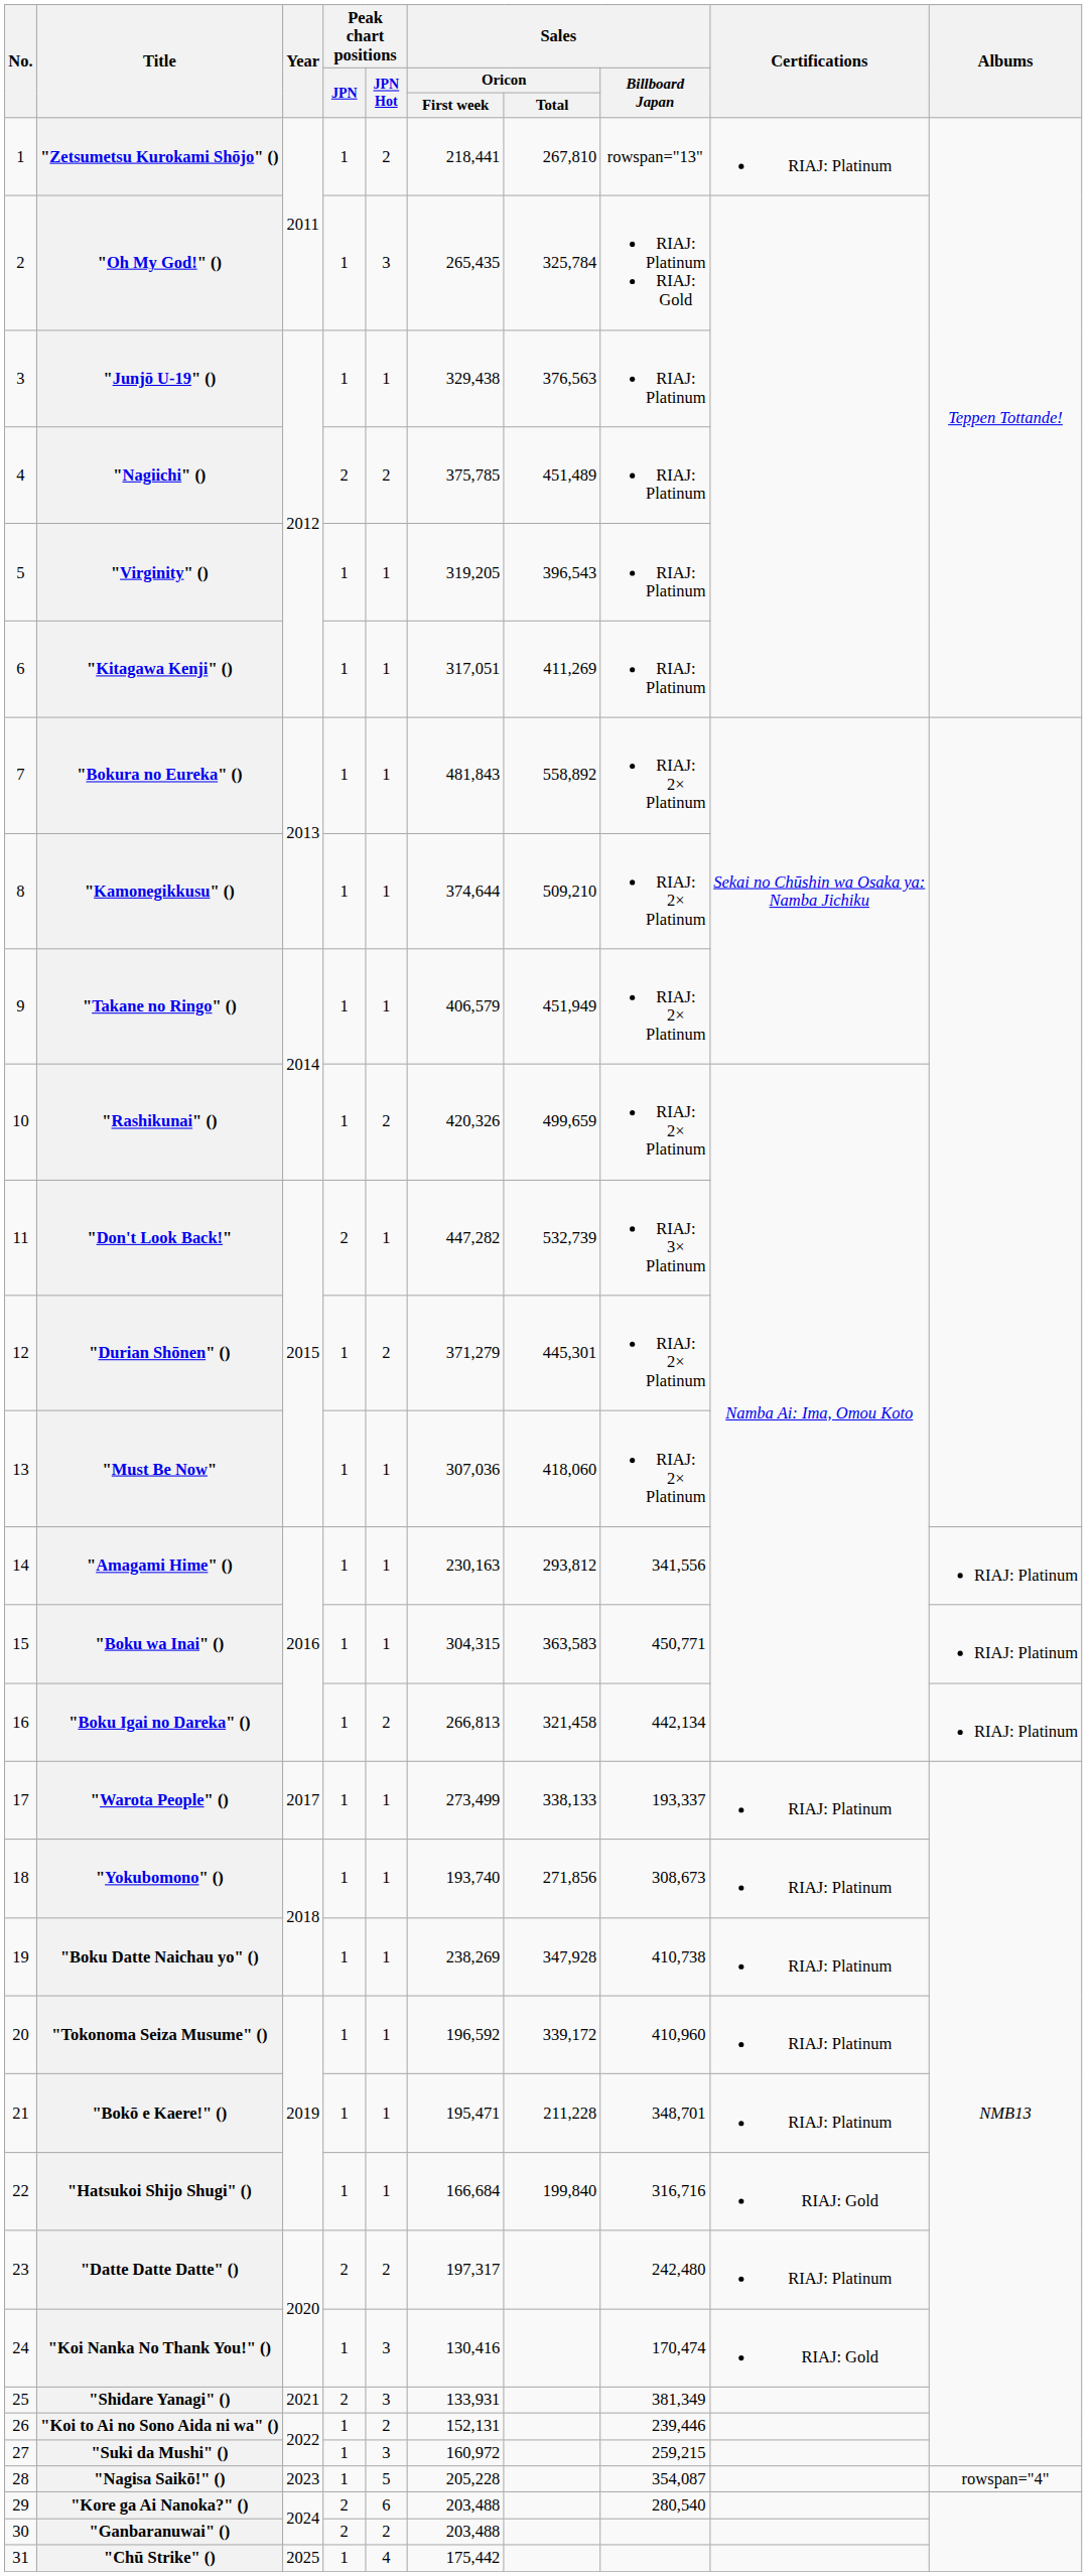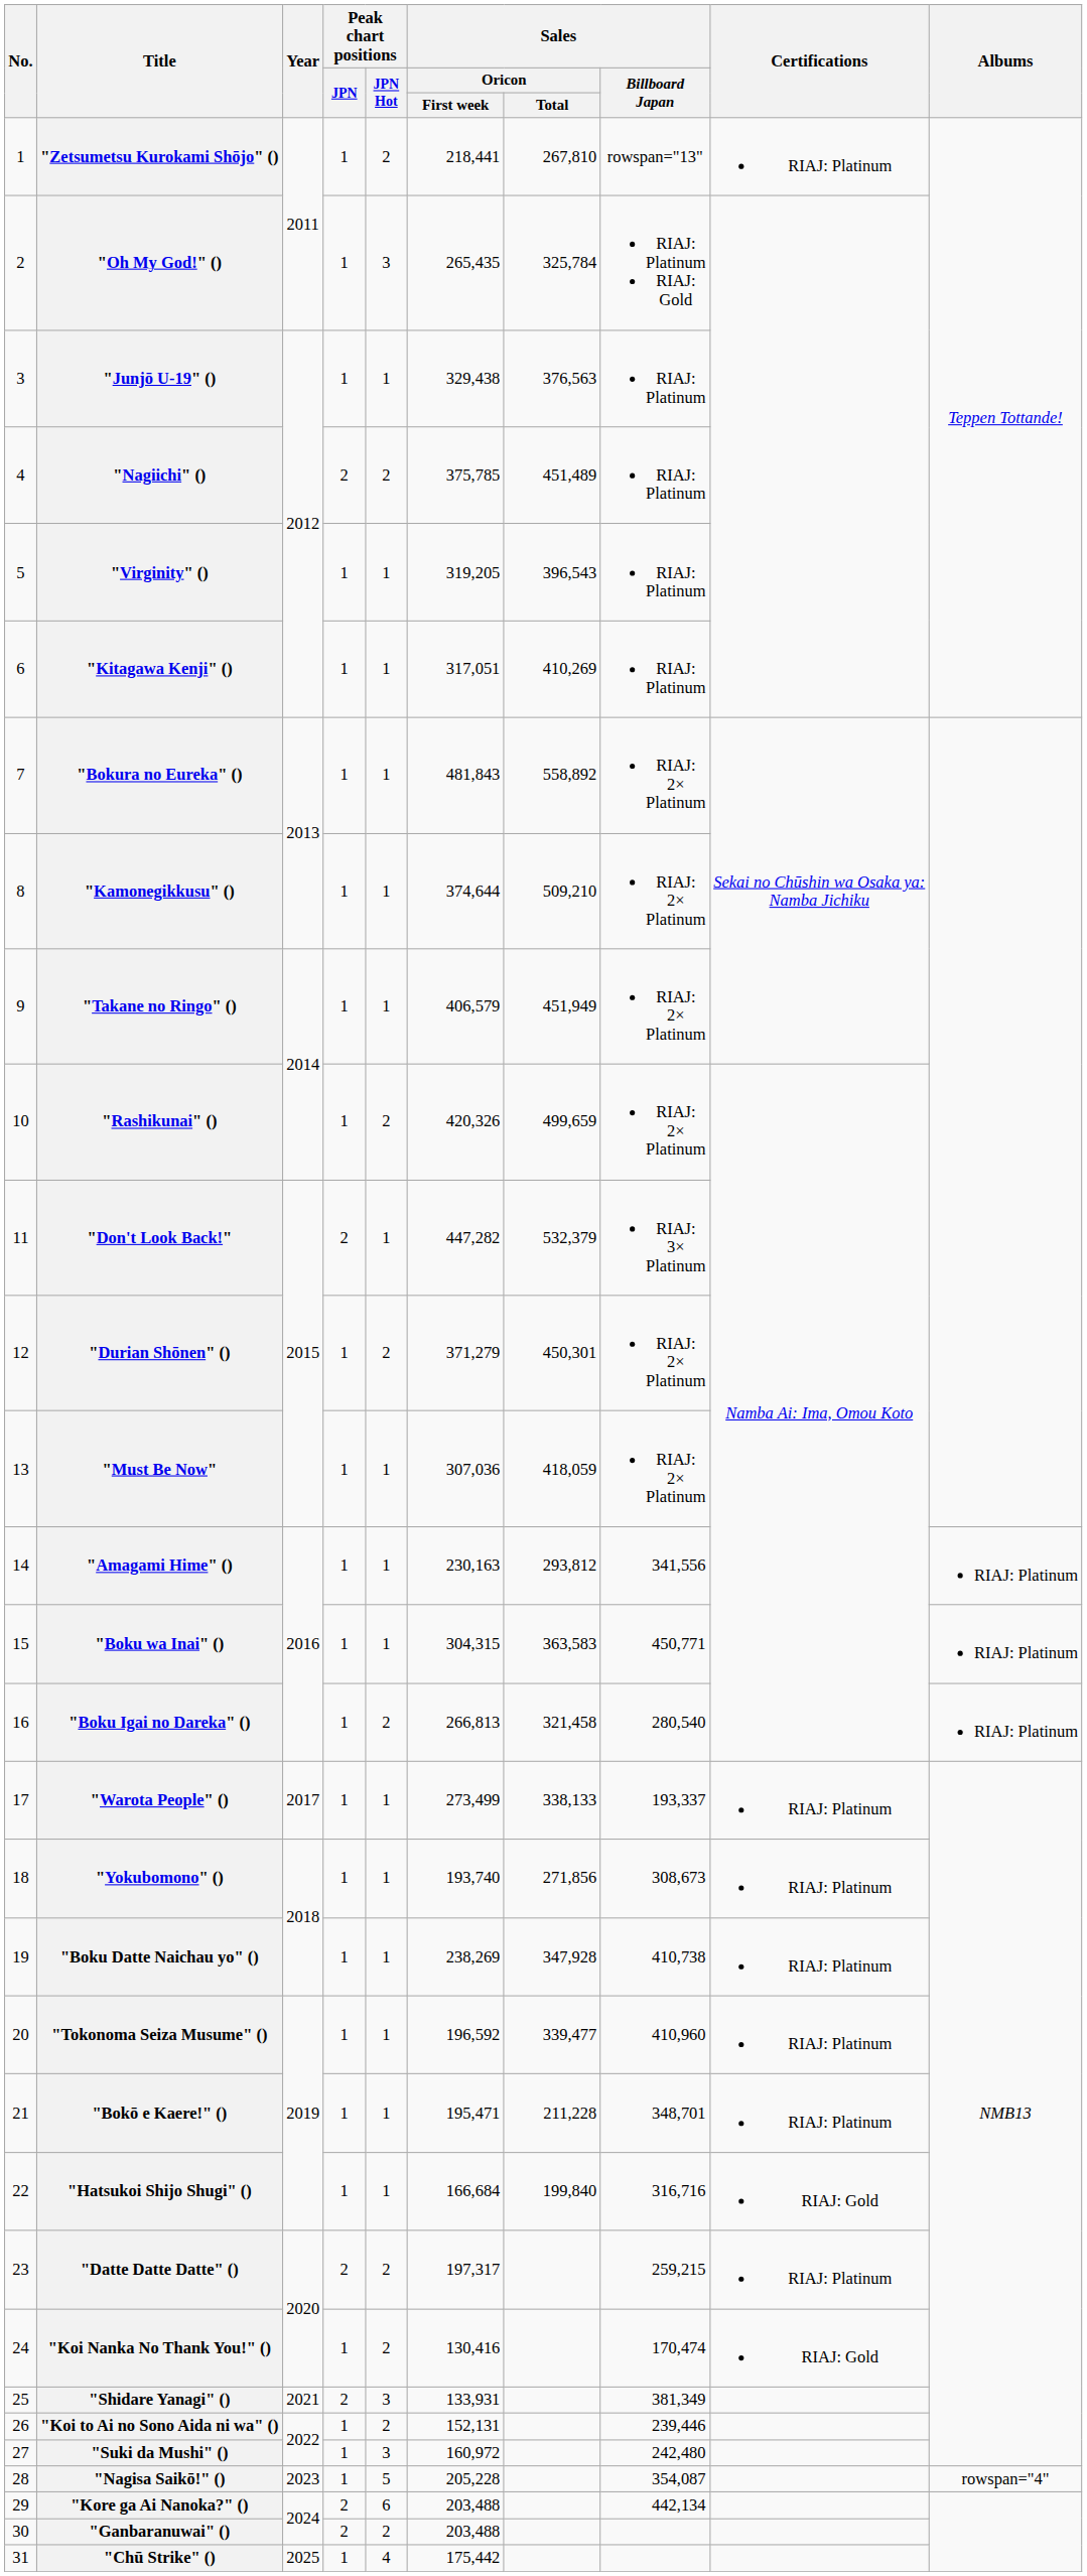"Kitagawa Kenji" () | Sales / Oricon / Total: 411,269 -> 410,269
"Don't Look Back!" | Sales / Oricon / Total: 532,739 -> 532,379
"Durian Shōnen" () | Sales / Oricon / Total: 445,301 -> 450,301
"Must Be Now" | Sales / Oricon / Total: 418,060 -> 418,059
"Boku Igai no Dareka" () | Sales / Billboard Japan: 442,134 -> 280,540
"Tokonoma Seiza Musume" () | Sales / Oricon / Total: 339,172 -> 339,477
"Datte Datte Datte" () | Sales / Billboard Japan: 242,480 -> 259,215
"Koi Nanka No Thank You!" () | Peak chart positions / JPN Hot: 3 -> 2
"Suki da Mushi" () | Sales / Billboard Japan: 259,215 -> 242,480
"Kore ga Ai Nanoka?" () | Sales / Billboard Japan: 280,540 -> 442,134
